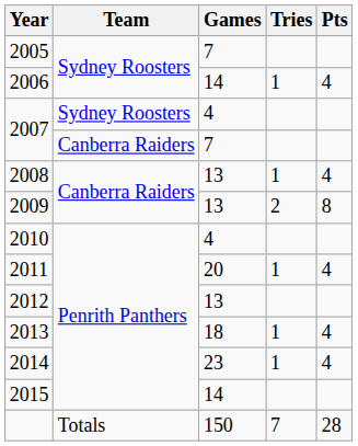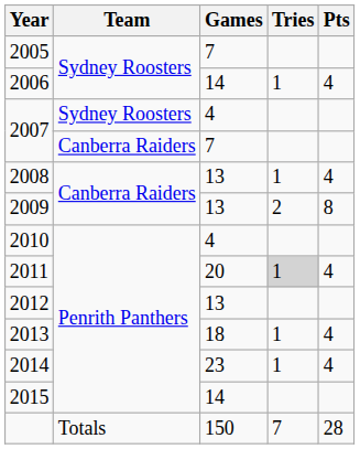2011 | Tries: no background -> lightgrey background
